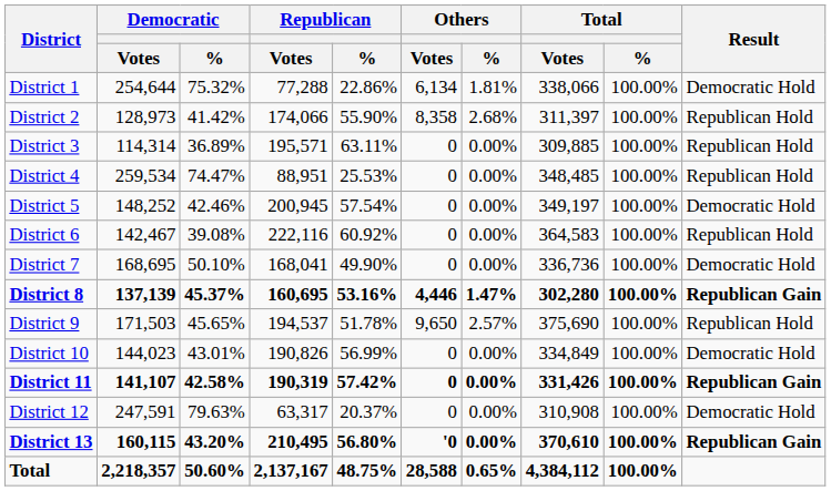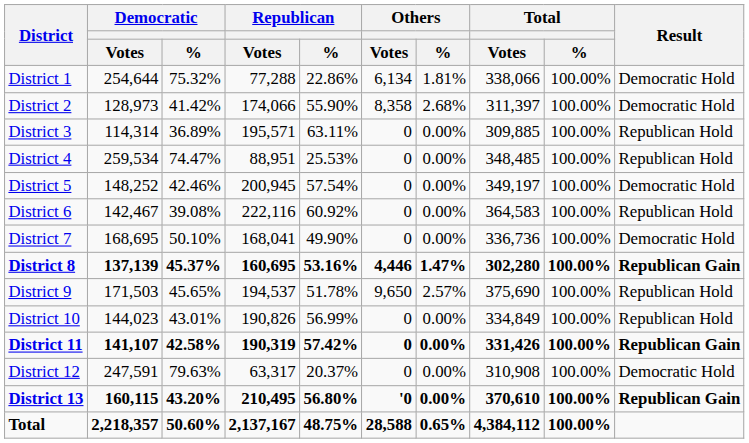District 2 | Result: Republican Hold -> Democratic Hold
District 10 | Result: Democratic Hold -> Republican Hold
